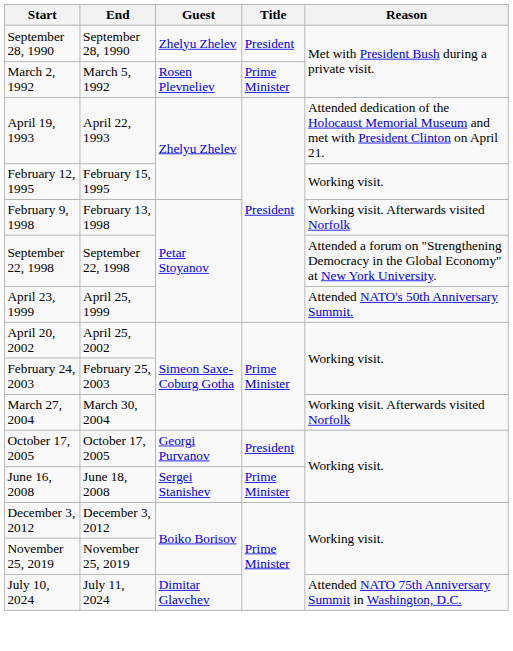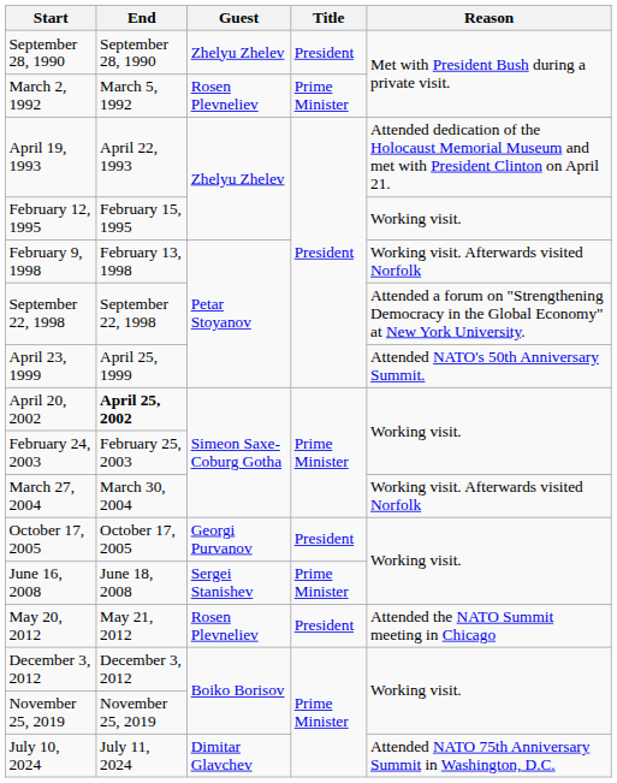April 20, 2002 | End: normal -> bold
+ row: May 20, 2012 | May 21, 2012 | Rosen Plevneliev | President | Attended the NATO Summit meeting in Chicago
